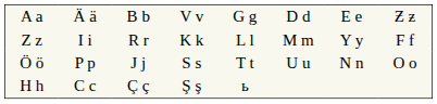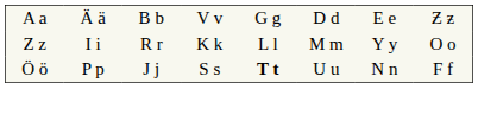Z z | column 8: F f -> O o
Ö ö | column 5: normal -> bold
Ö ö | column 8: O o -> F f
- row: H h | C c | Ç ç | Ş ş | ь
